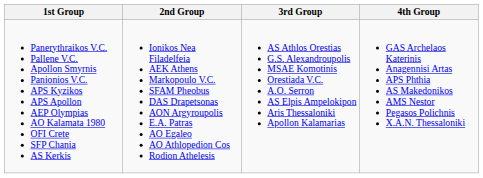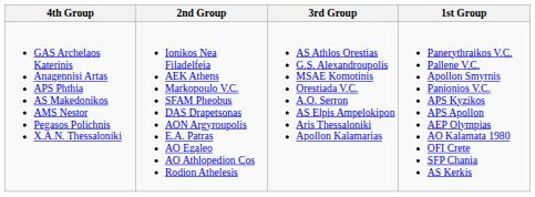columns swapped: 1st Group <-> 4th Group
